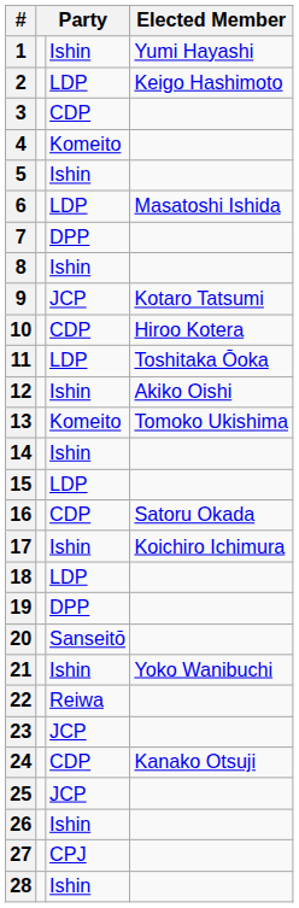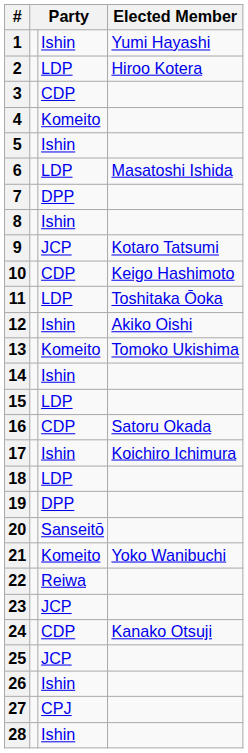2 | Elected Member: Keigo Hashimoto -> Hiroo Kotera
10 | Elected Member: Hiroo Kotera -> Keigo Hashimoto
21 | column 3: Ishin -> Komeito
